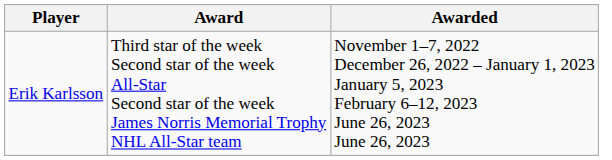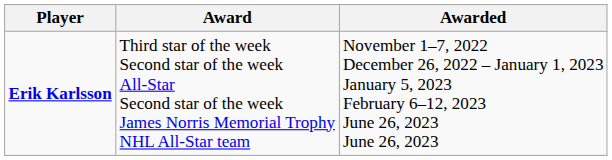row 2 | Player: normal -> bold
